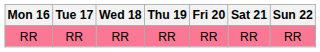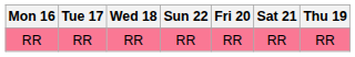columns swapped: Thu 19 <-> Sun 22
